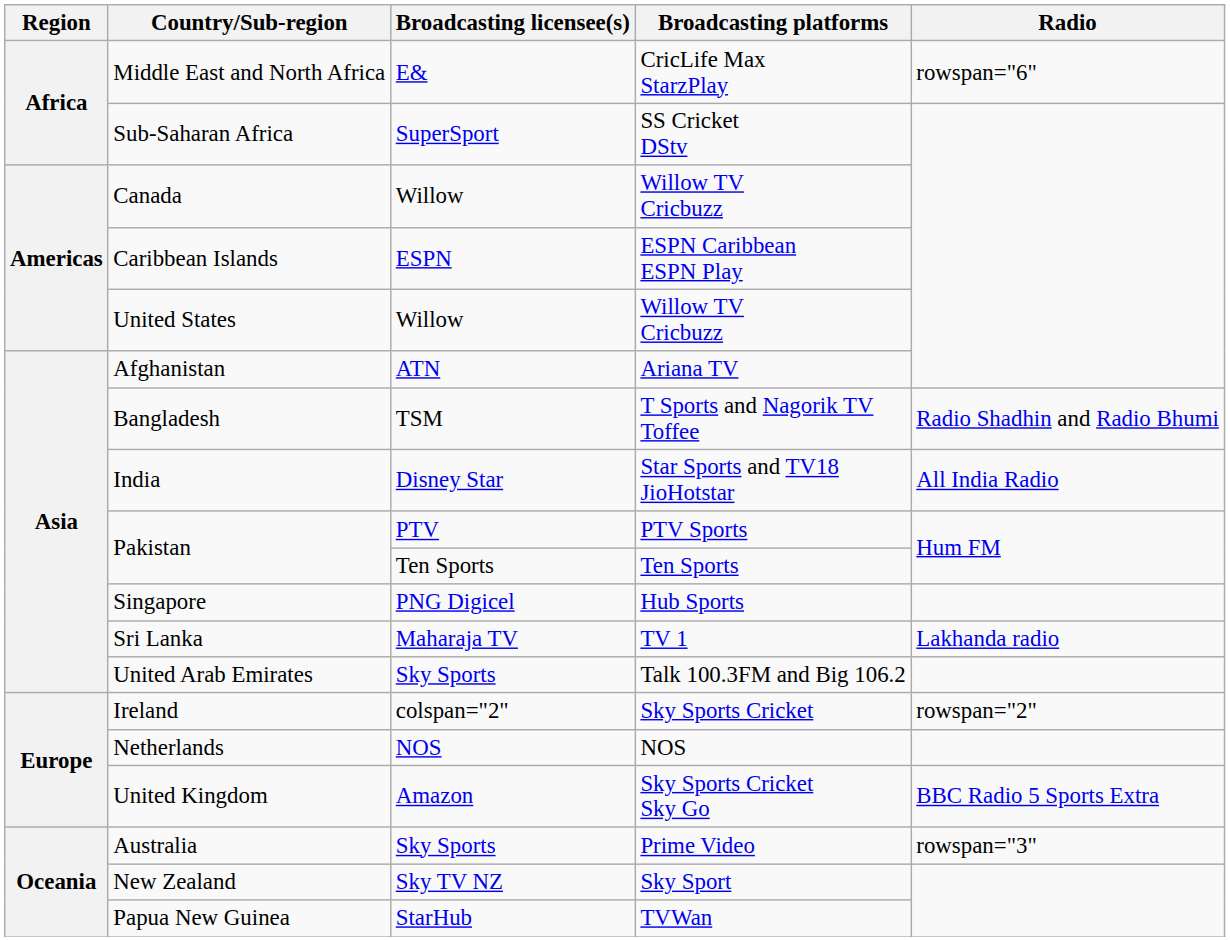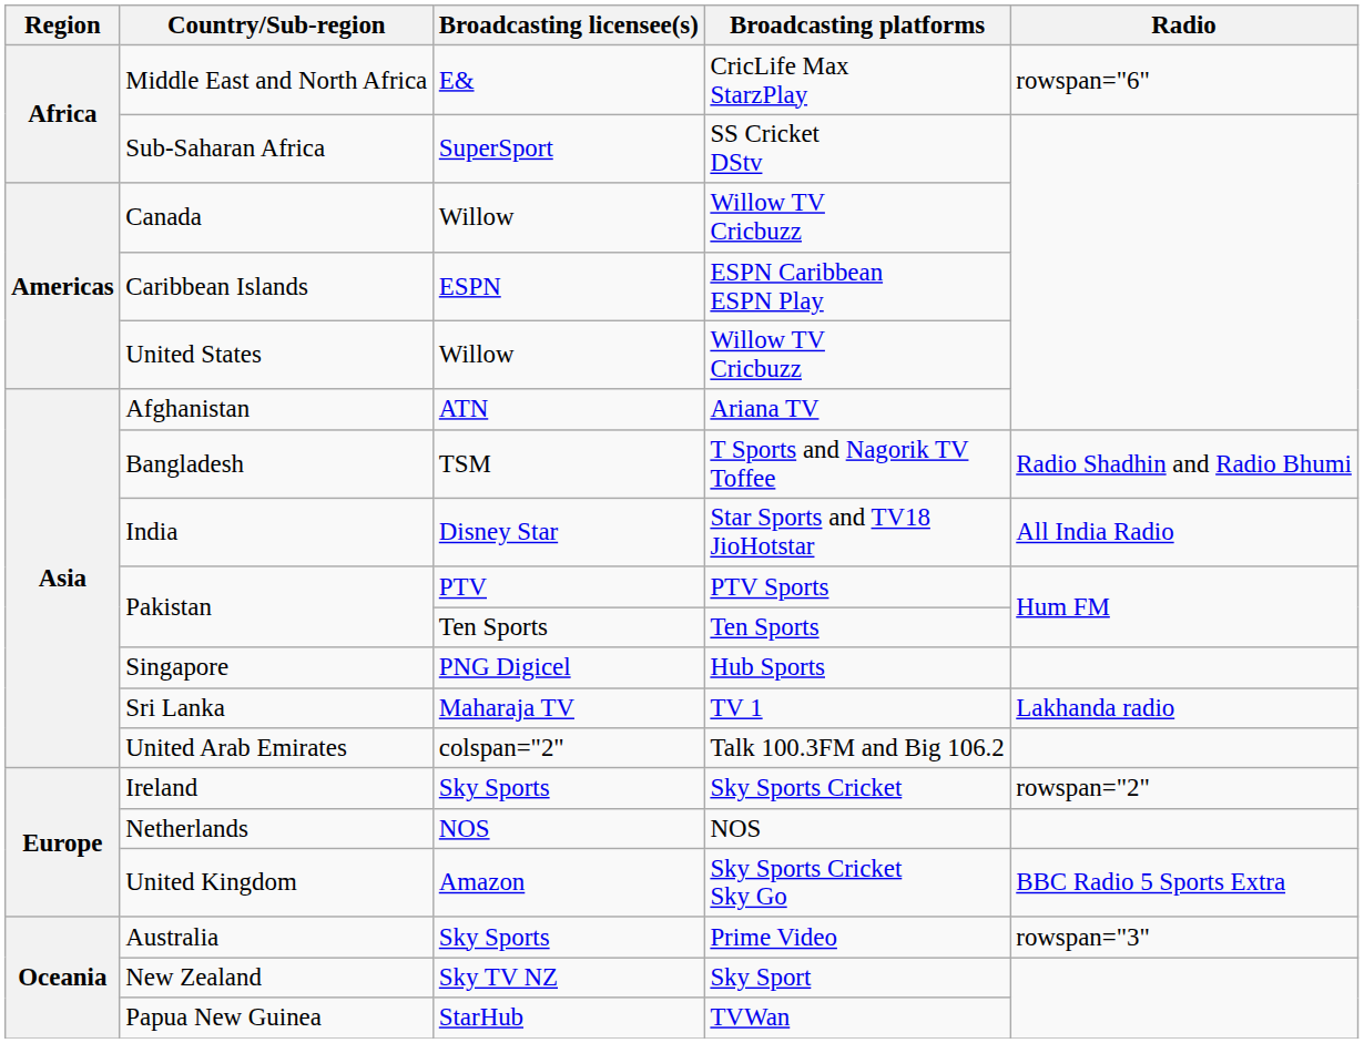United Arab Emirates | Broadcasting licensee(s): Sky Sports -> colspan="2"
Ireland | Broadcasting licensee(s): colspan="2" -> Sky Sports
